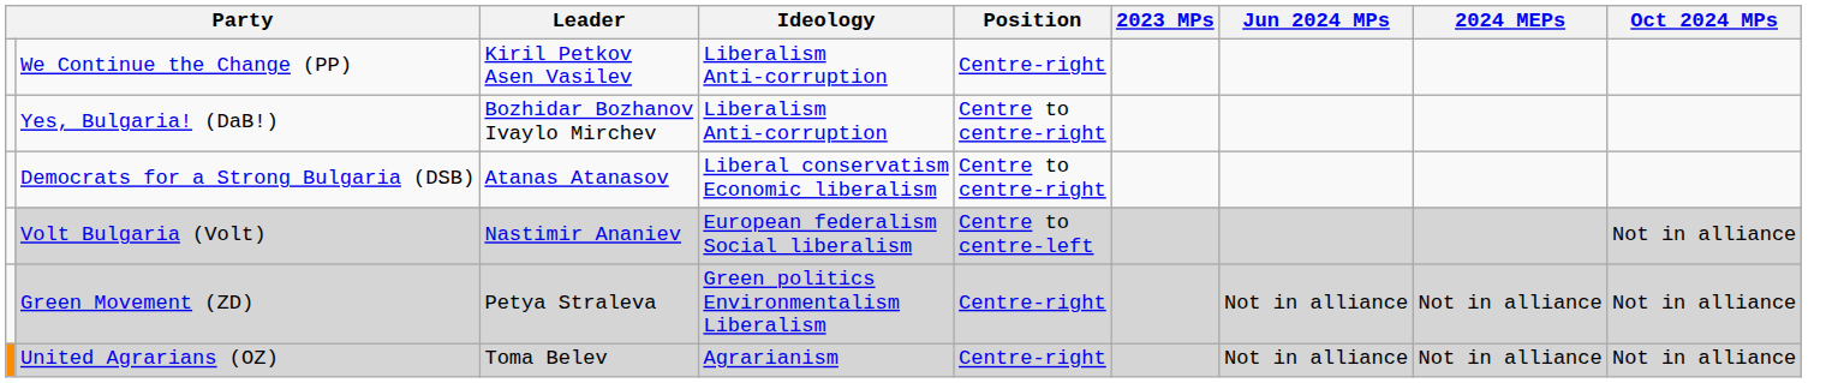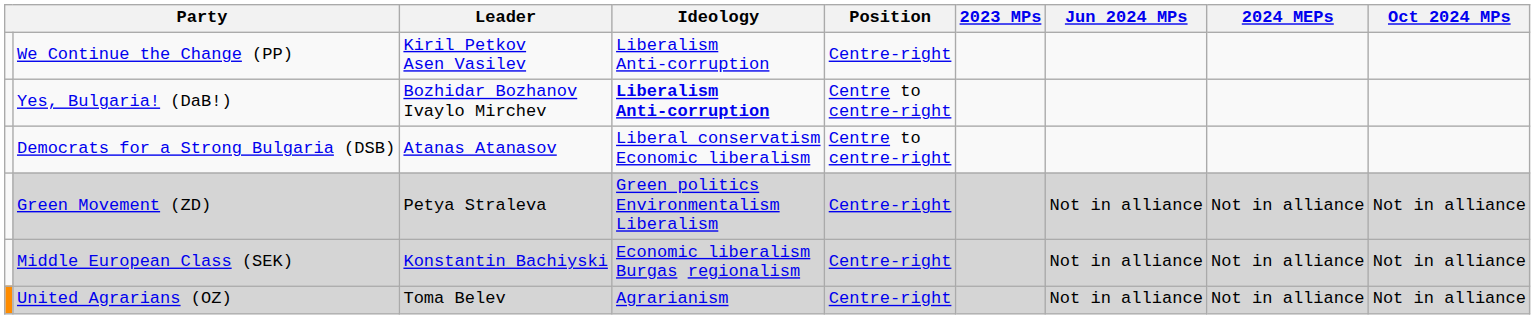Yes, Bulgaria! (DaB!) | Ideology: normal -> bold
- row: Volt Bulgaria (Volt) | Nastimir Ananiev | European federalism Social liberalism | Centre to centre-left | Not in alliance
+ row: Middle European Class (SEK) | Konstantin Bachiyski | Economic liberalism Burgas regionalism | Centre-right | Not in alliance | Not in alliance | Not in alliance
